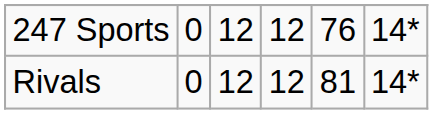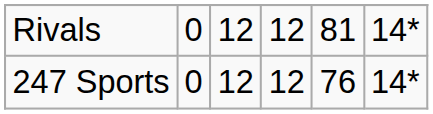rows swapped: 247 Sports <-> Rivals
